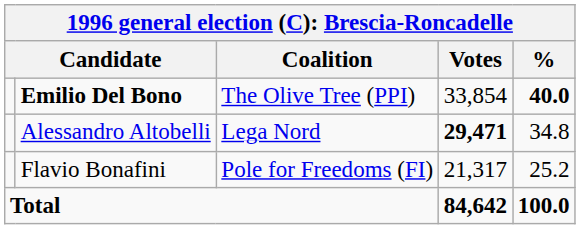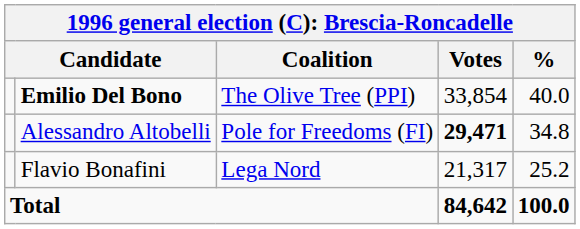Emilio Del Bono | %: bold -> normal
Alessandro Altobelli | Coalition: Lega Nord -> Pole for Freedoms (FI)
Flavio Bonafini | Coalition: Pole for Freedoms (FI) -> Lega Nord
